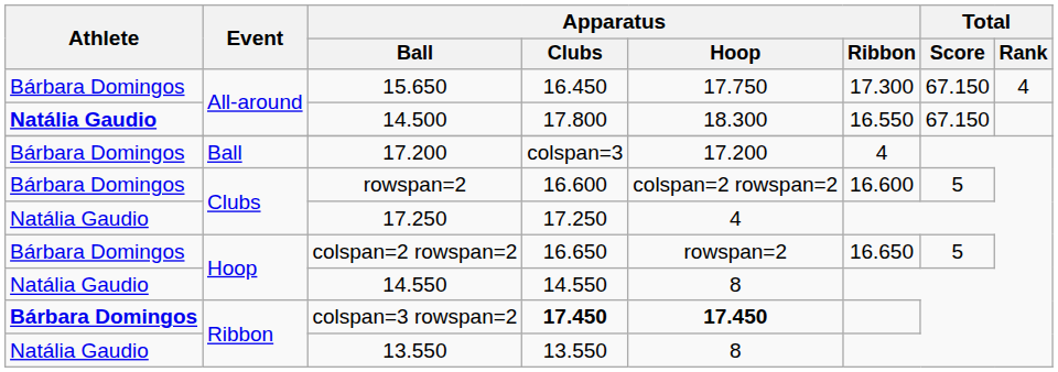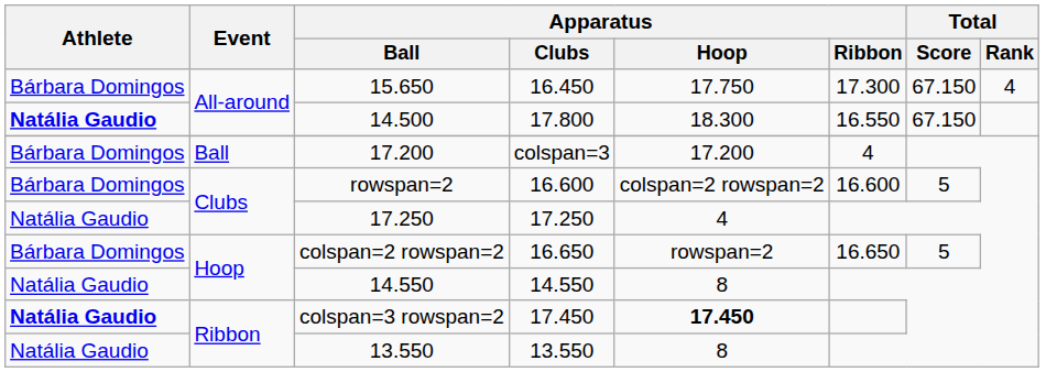colspan=3 rowspan=2 | Athlete: Bárbara Domingos -> Natália Gaudio
colspan=3 rowspan=2 | Apparatus / Clubs: bold -> normal
